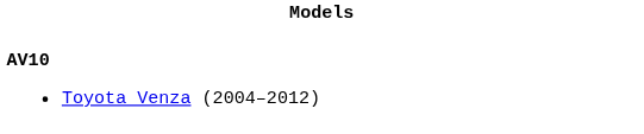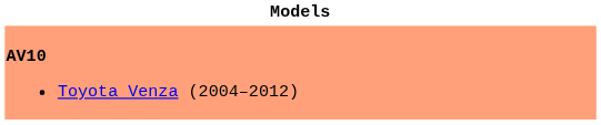row 2 | column 1: no background -> lightsalmon background
